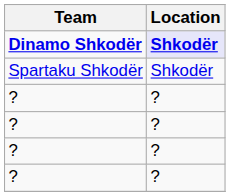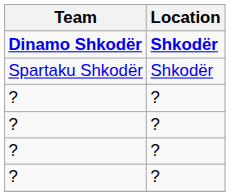row 2 | Location: lavender background -> no background
